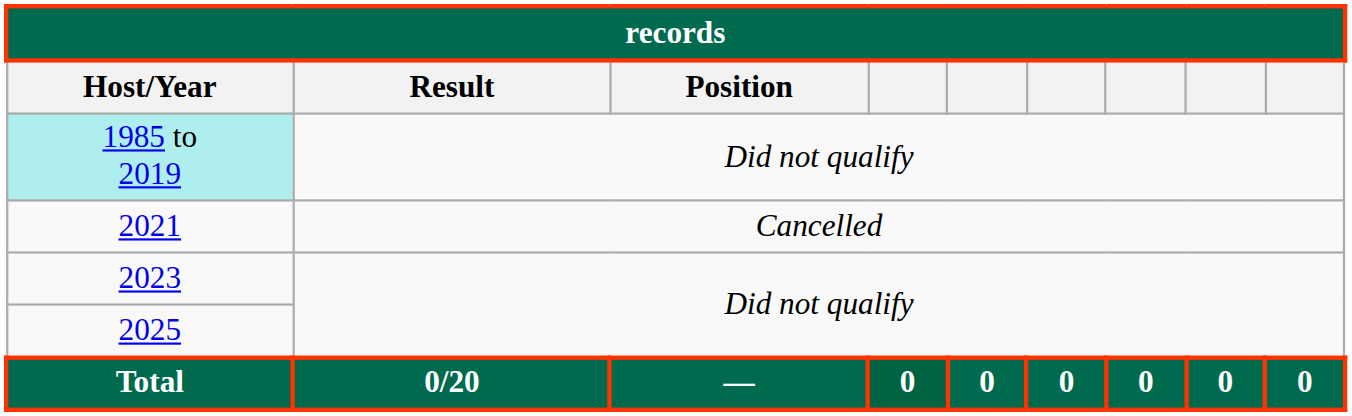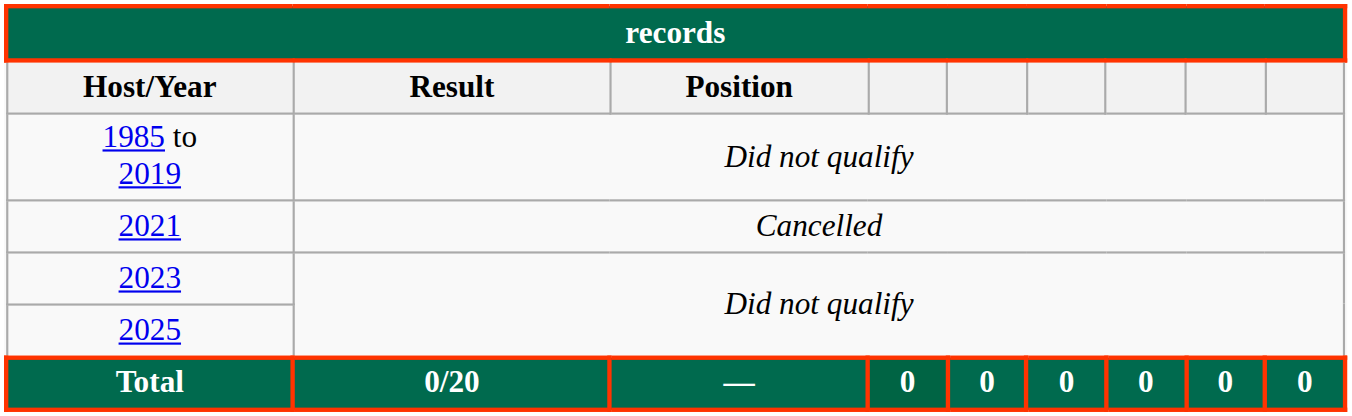1985 to 2019 | Host/Year: paleturquoise background -> no background
